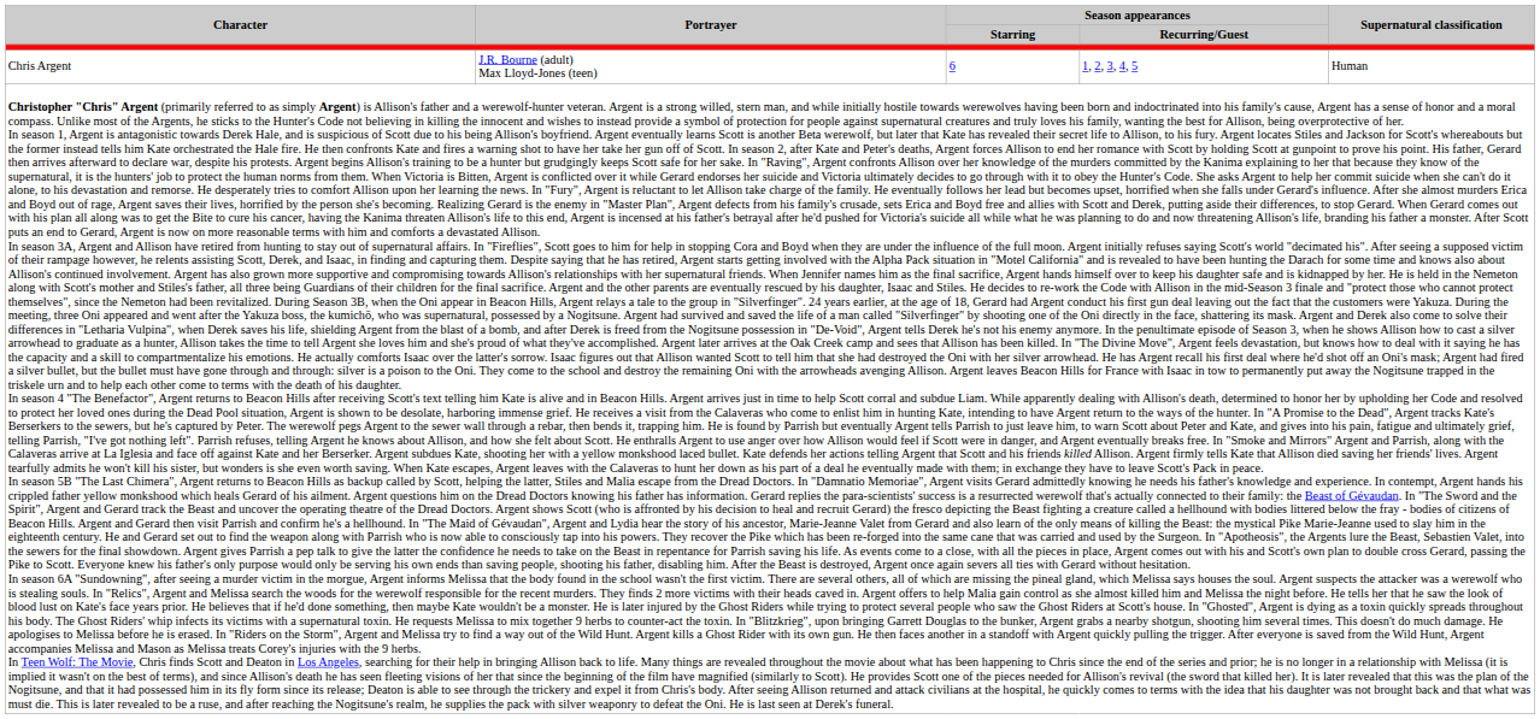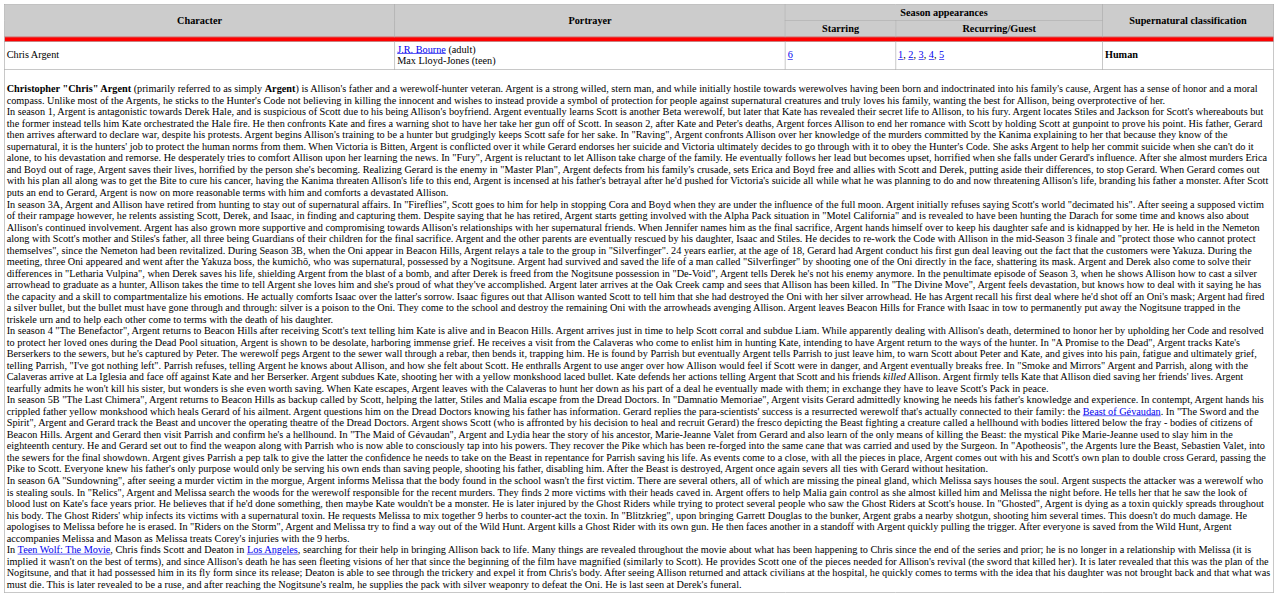Chris Argent | Supernatural classification: normal -> bold
